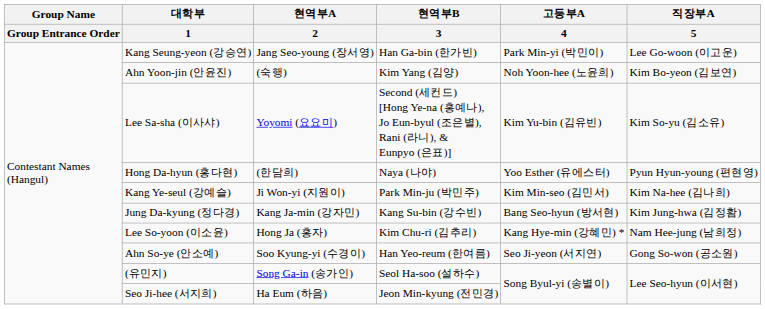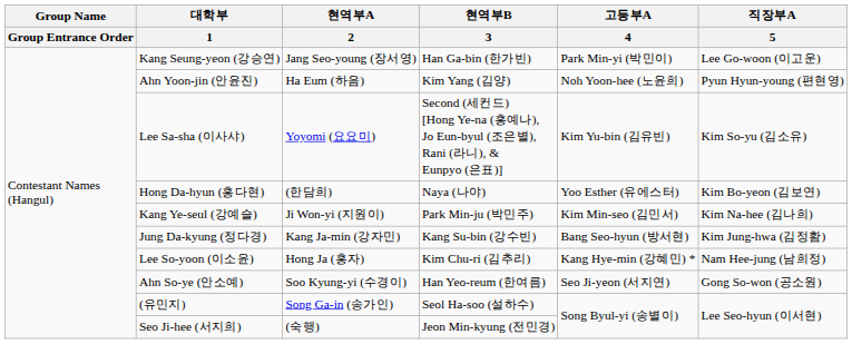Ahn Yoon-jin (안윤진) | 현역부A / 2: (숙행) -> Ha Eum (하음)
Ahn Yoon-jin (안윤진) | 직장부A / 5: Kim Bo-yeon (김보연) -> Pyun Hyun-young (편현영)
Hong Da-hyun (홍다현) | 직장부A / 5: Pyun Hyun-young (편현영) -> Kim Bo-yeon (김보연)
Seo Ji-hee (서지희) | 현역부A / 2: Ha Eum (하음) -> (숙행)
